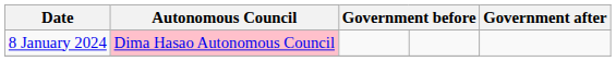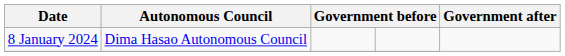8 January 2024 | Autonomous Council: pink background -> no background
